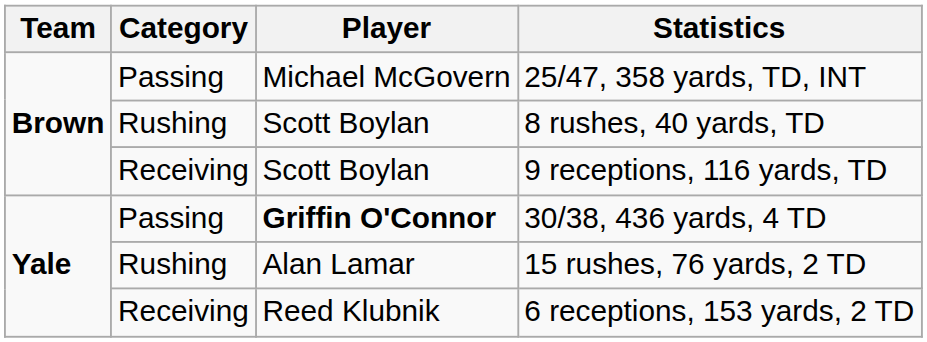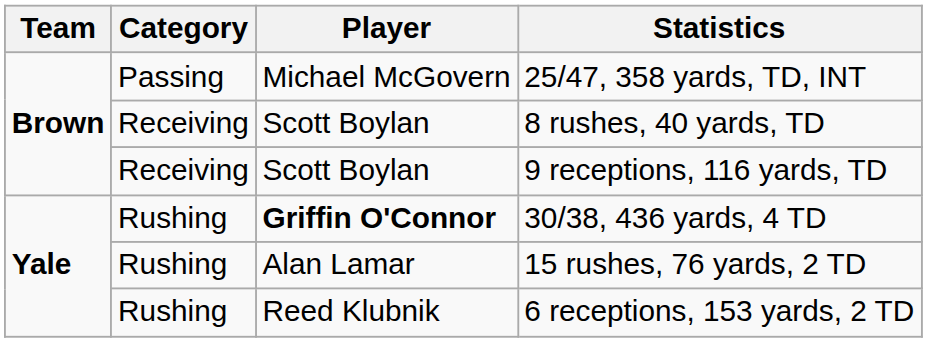8 rushes, 40 yards, TD | Category: Rushing -> Receiving
30/38, 436 yards, 4 TD | Category: Passing -> Rushing
6 receptions, 153 yards, 2 TD | Category: Receiving -> Rushing
